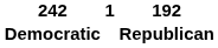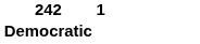- column: 192 | Republican
